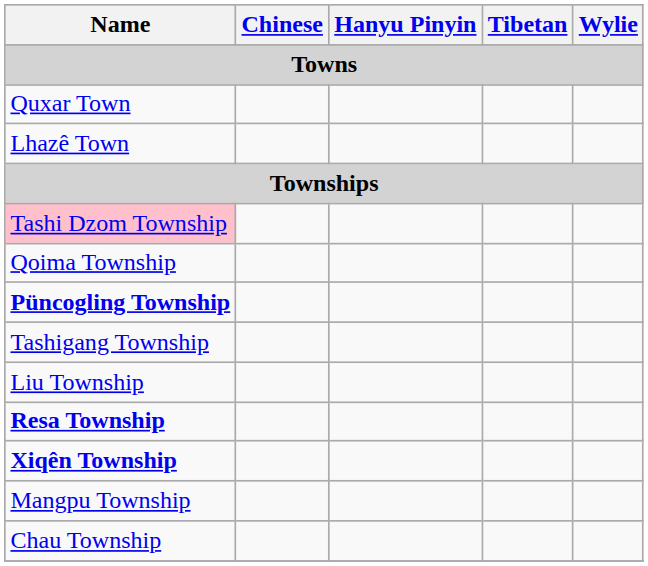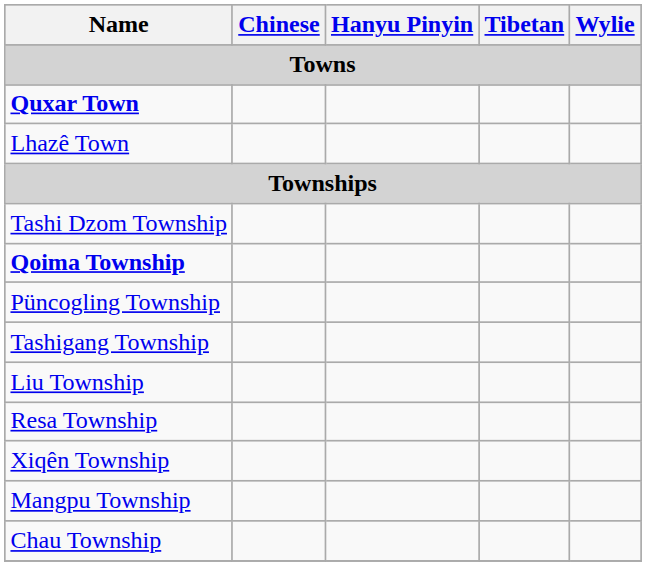Quxar Town | Name: normal -> bold
Tashi Dzom Township | Name: pink background -> no background
Qoima Township | Name: normal -> bold
Püncogling Township | Name: bold -> normal
Resa Township | Name: bold -> normal
Xiqên Township | Name: bold -> normal
